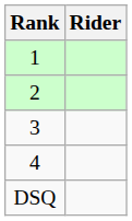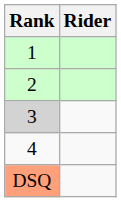3 | Rank: no background -> lightgrey background
DSQ | Rank: no background -> lightsalmon background
